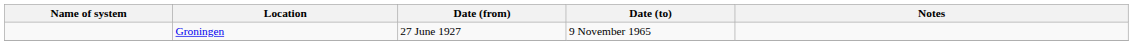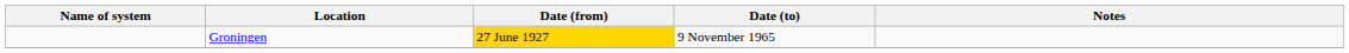Groningen | Date (from): no background -> gold background
